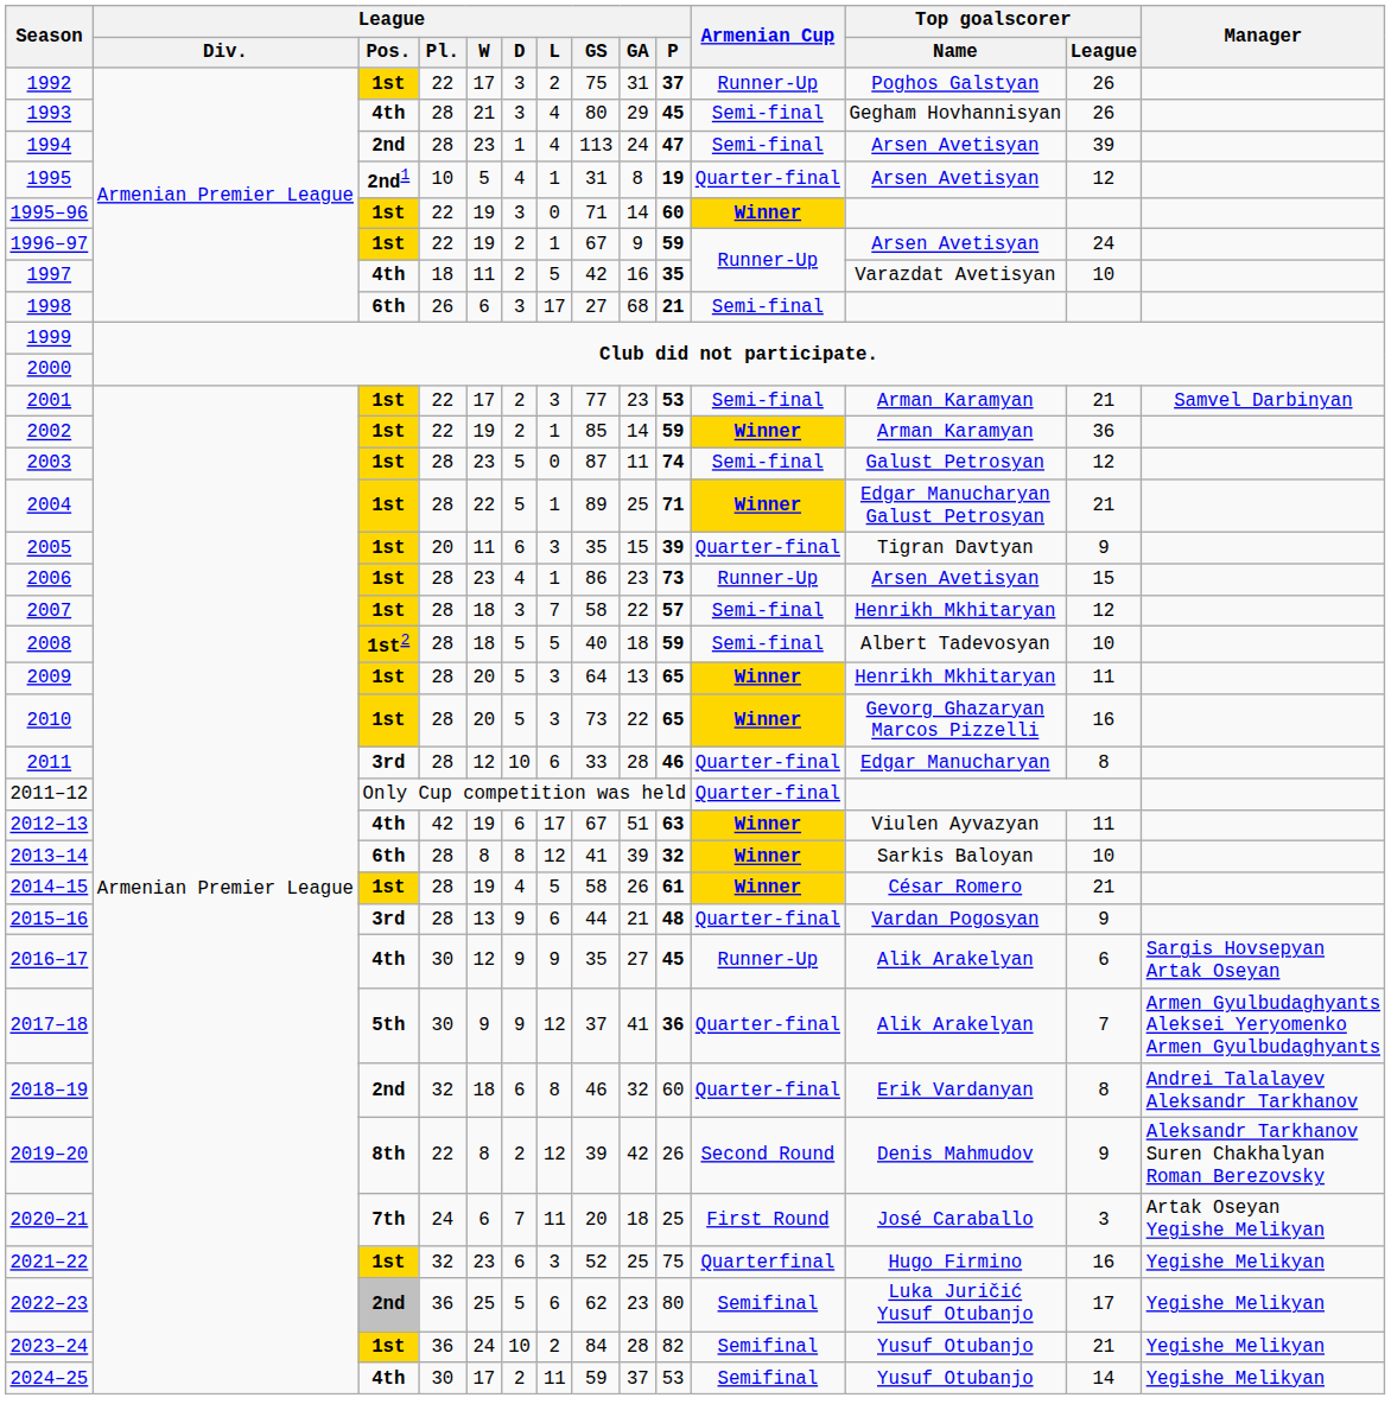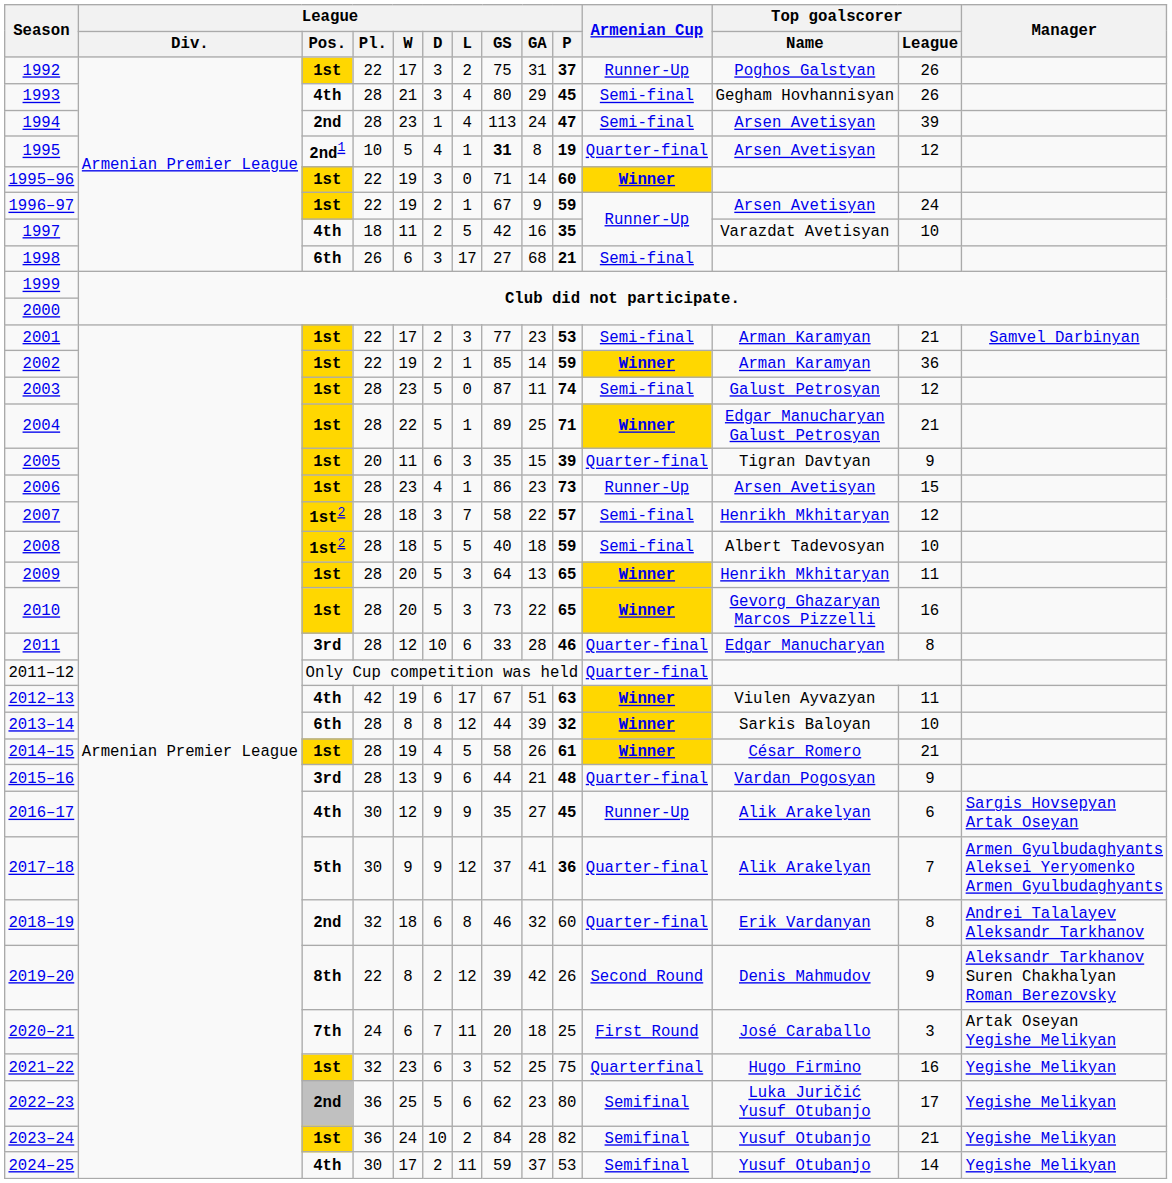1995 | League / GS: normal -> bold
2007 | League / Pos.: 1st -> 1st2
2013–14 | League / GS: 41 -> 44
